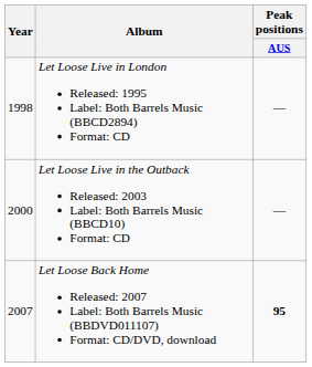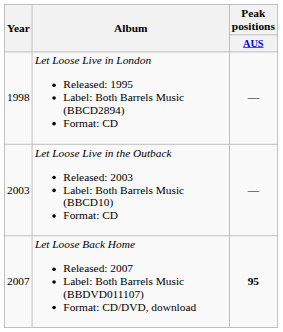row 4 | Year: 2000 -> 2003
